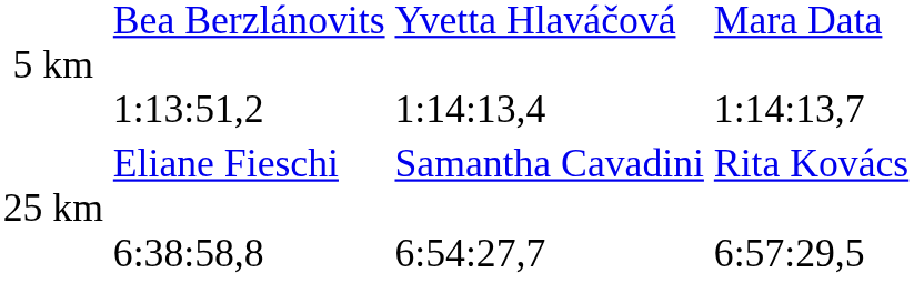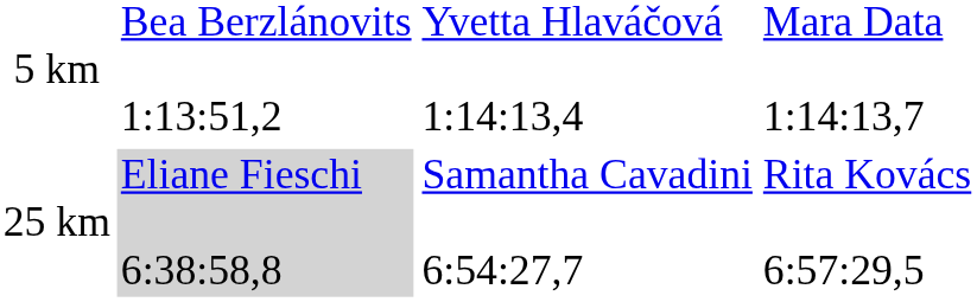25 km | column 2: no background -> lightgrey background
